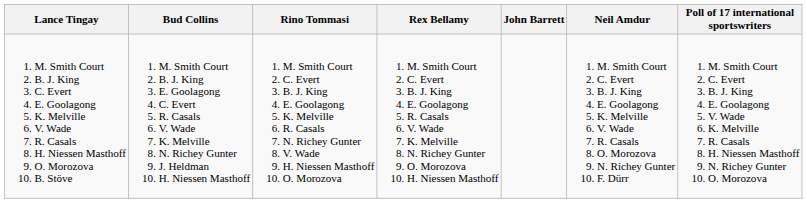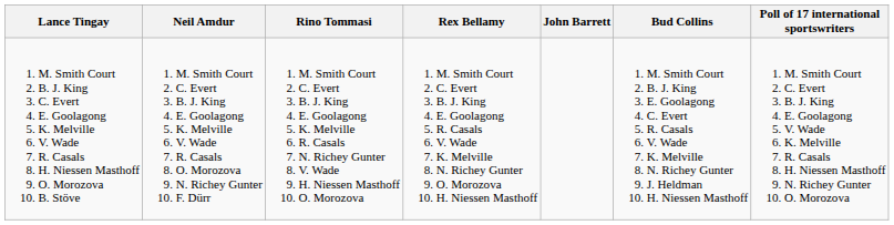columns swapped: Bud Collins <-> Neil Amdur
